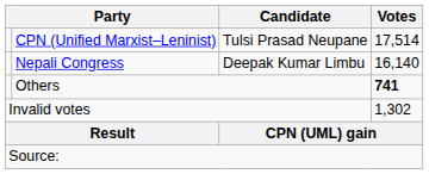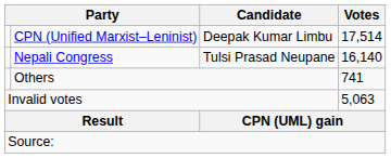CPN (Unified Marxist–Leninist) | Candidate: Tulsi Prasad Neupane -> Deepak Kumar Limbu
Nepali Congress | Candidate: Deepak Kumar Limbu -> Tulsi Prasad Neupane
Others | Votes: bold -> normal
Invalid votes | Votes: 1,302 -> 5,063
